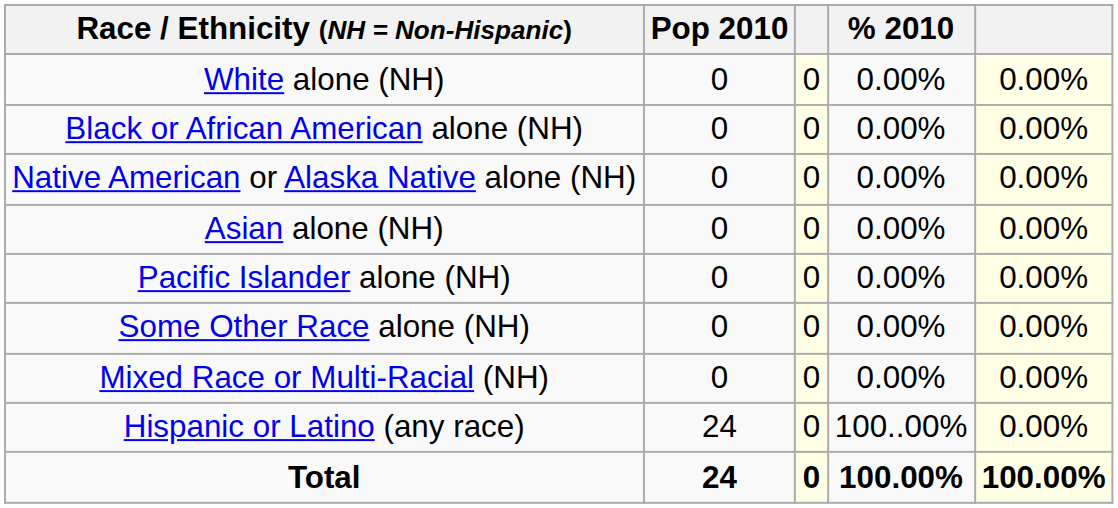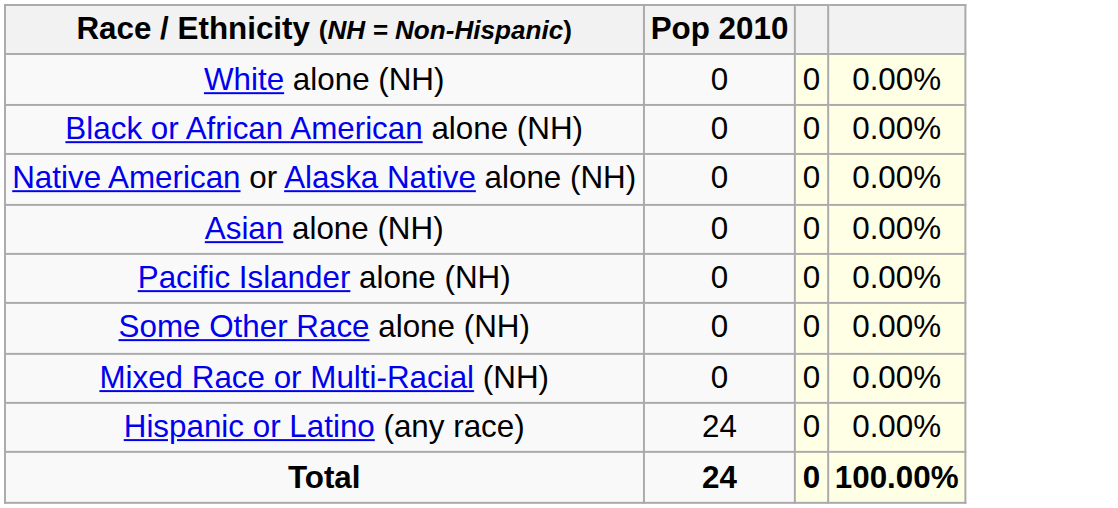- column: % 2010 | 0.00% | 0.00% | 0.00% | 0.00% | 0.00% | 0.00% | 0.00% | 100..00% | 100.00%
